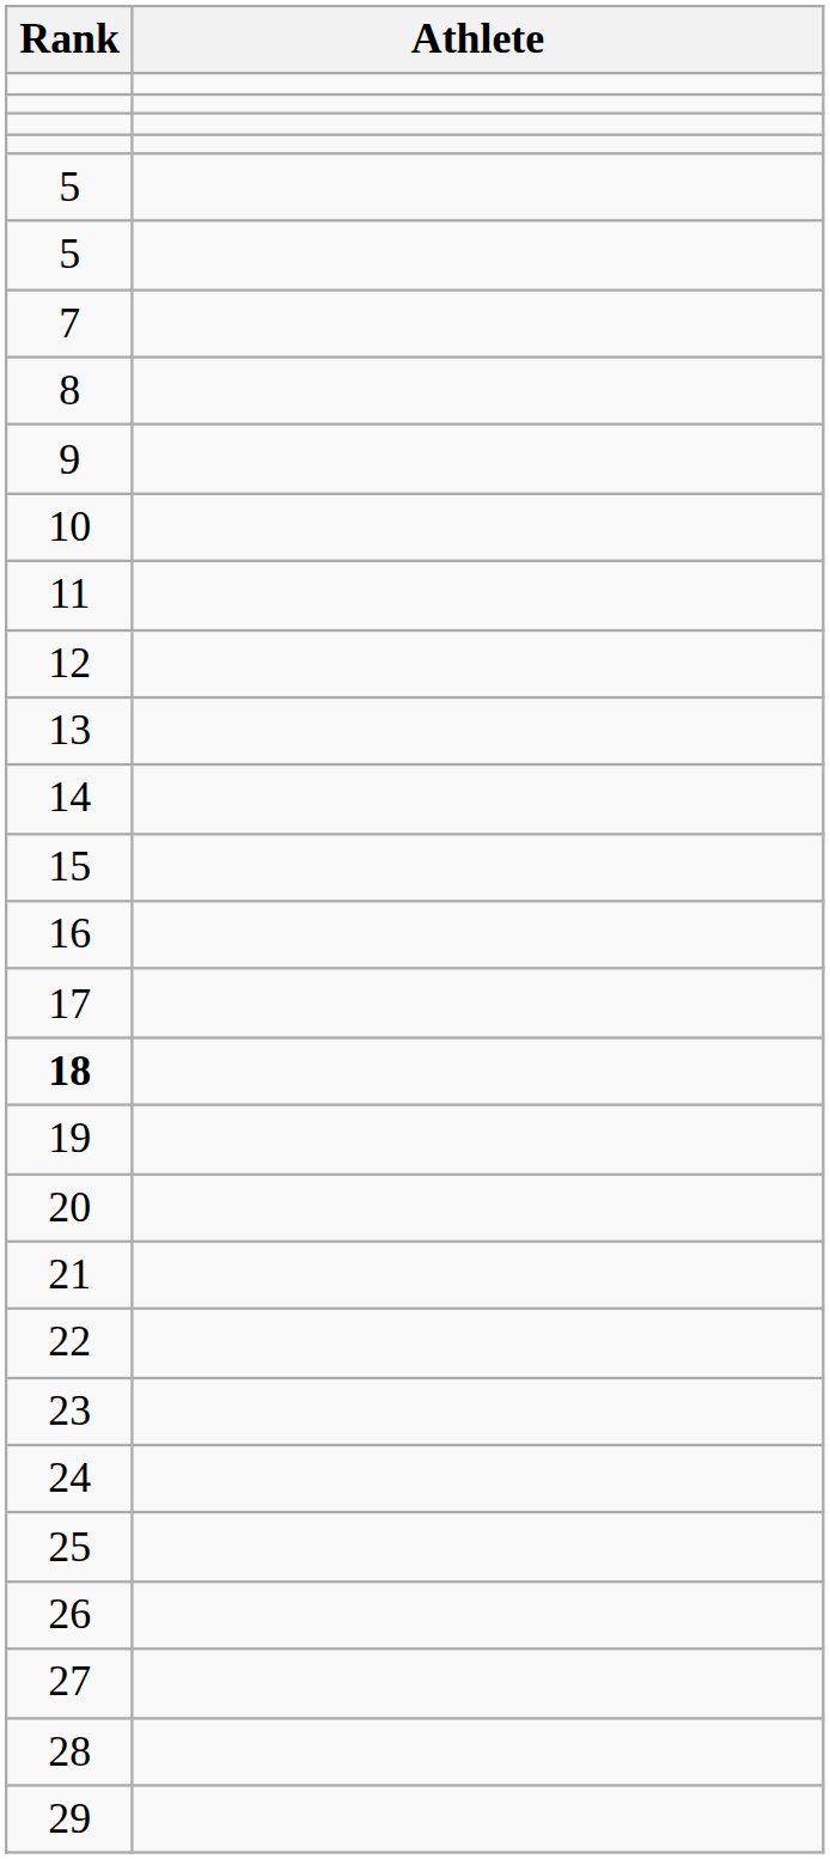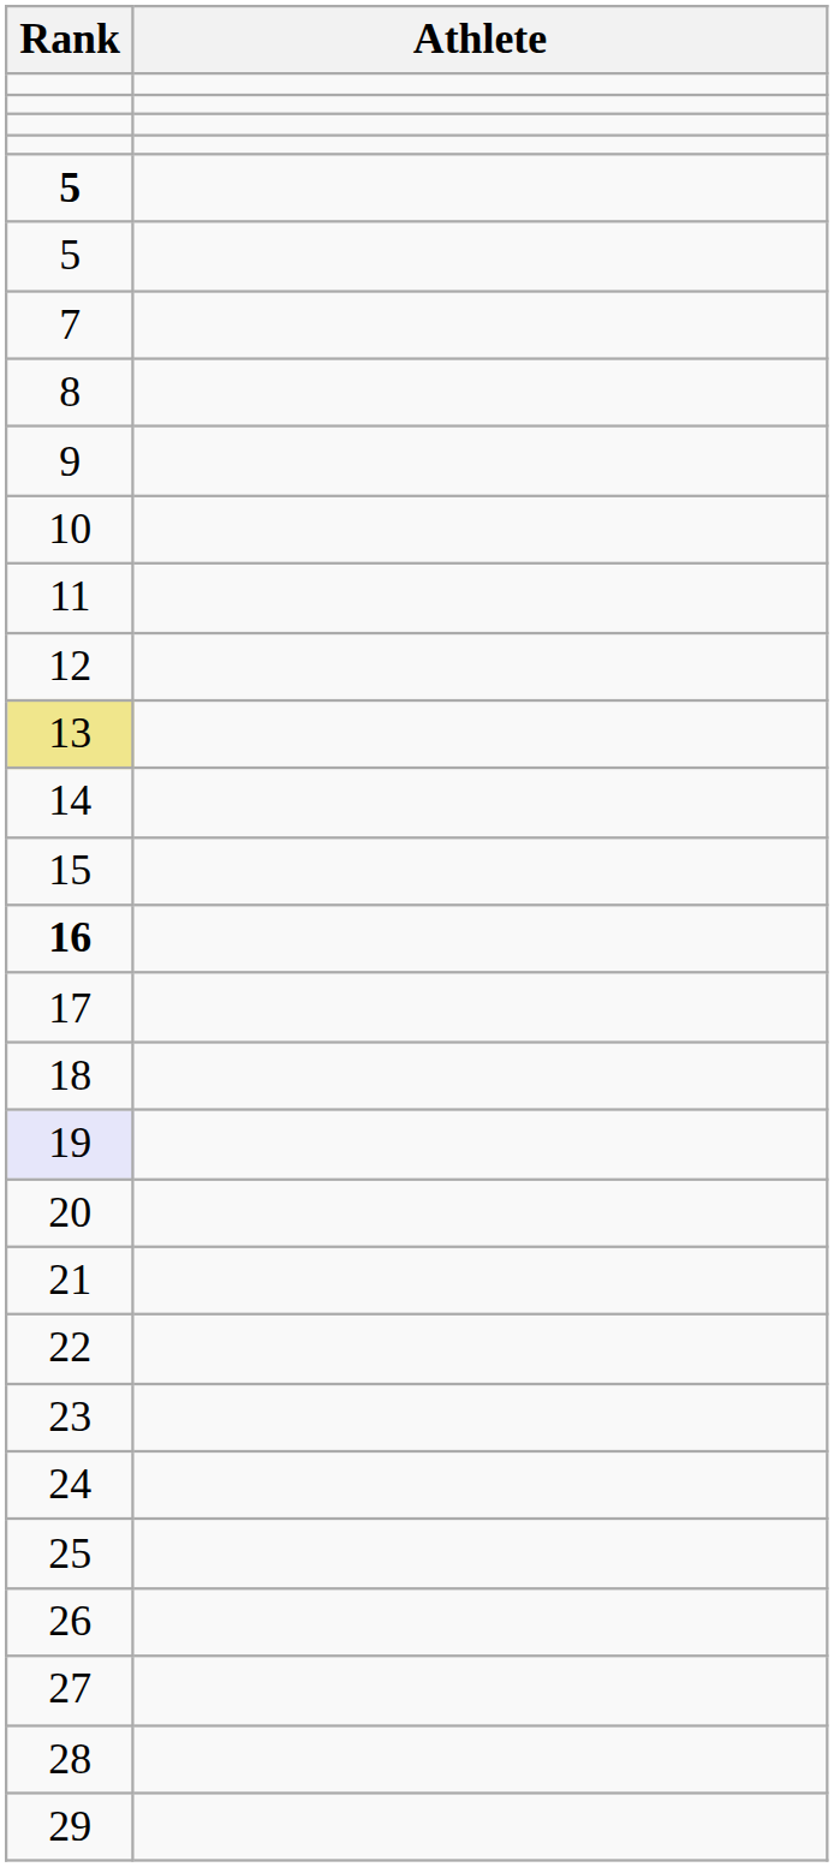row 6 | Rank: normal -> bold
row 14 | Rank: no background -> khaki background
row 17 | Rank: normal -> bold
row 19 | Rank: bold -> normal
row 20 | Rank: no background -> lavender background
